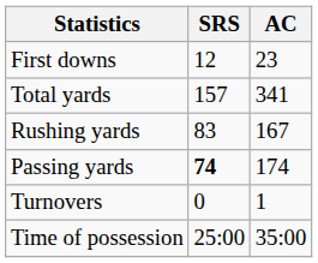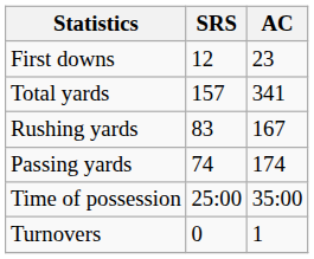Passing yards | SRS: bold -> normal
rows swapped: Turnovers <-> Time of possession
